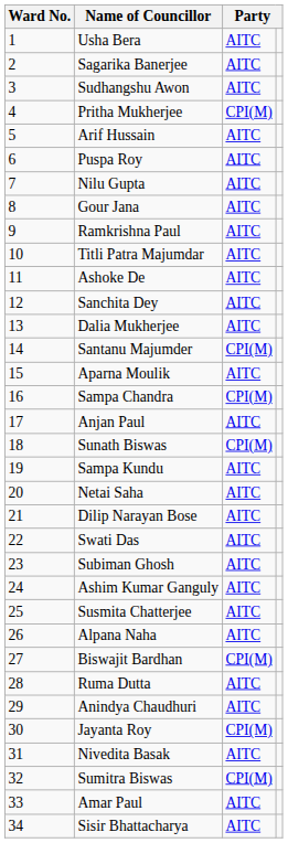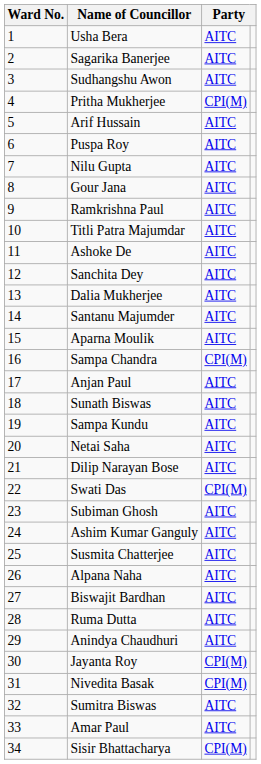Santanu Majumder | column 3: CPI(M) -> AITC
Sunath Biswas | column 3: CPI(M) -> AITC
Swati Das | column 3: AITC -> CPI(M)
Biswajit Bardhan | column 3: CPI(M) -> AITC
Nivedita Basak | column 3: AITC -> CPI(M)
Sumitra Biswas | column 3: CPI(M) -> AITC
Sisir Bhattacharya | column 3: AITC -> CPI(M)
